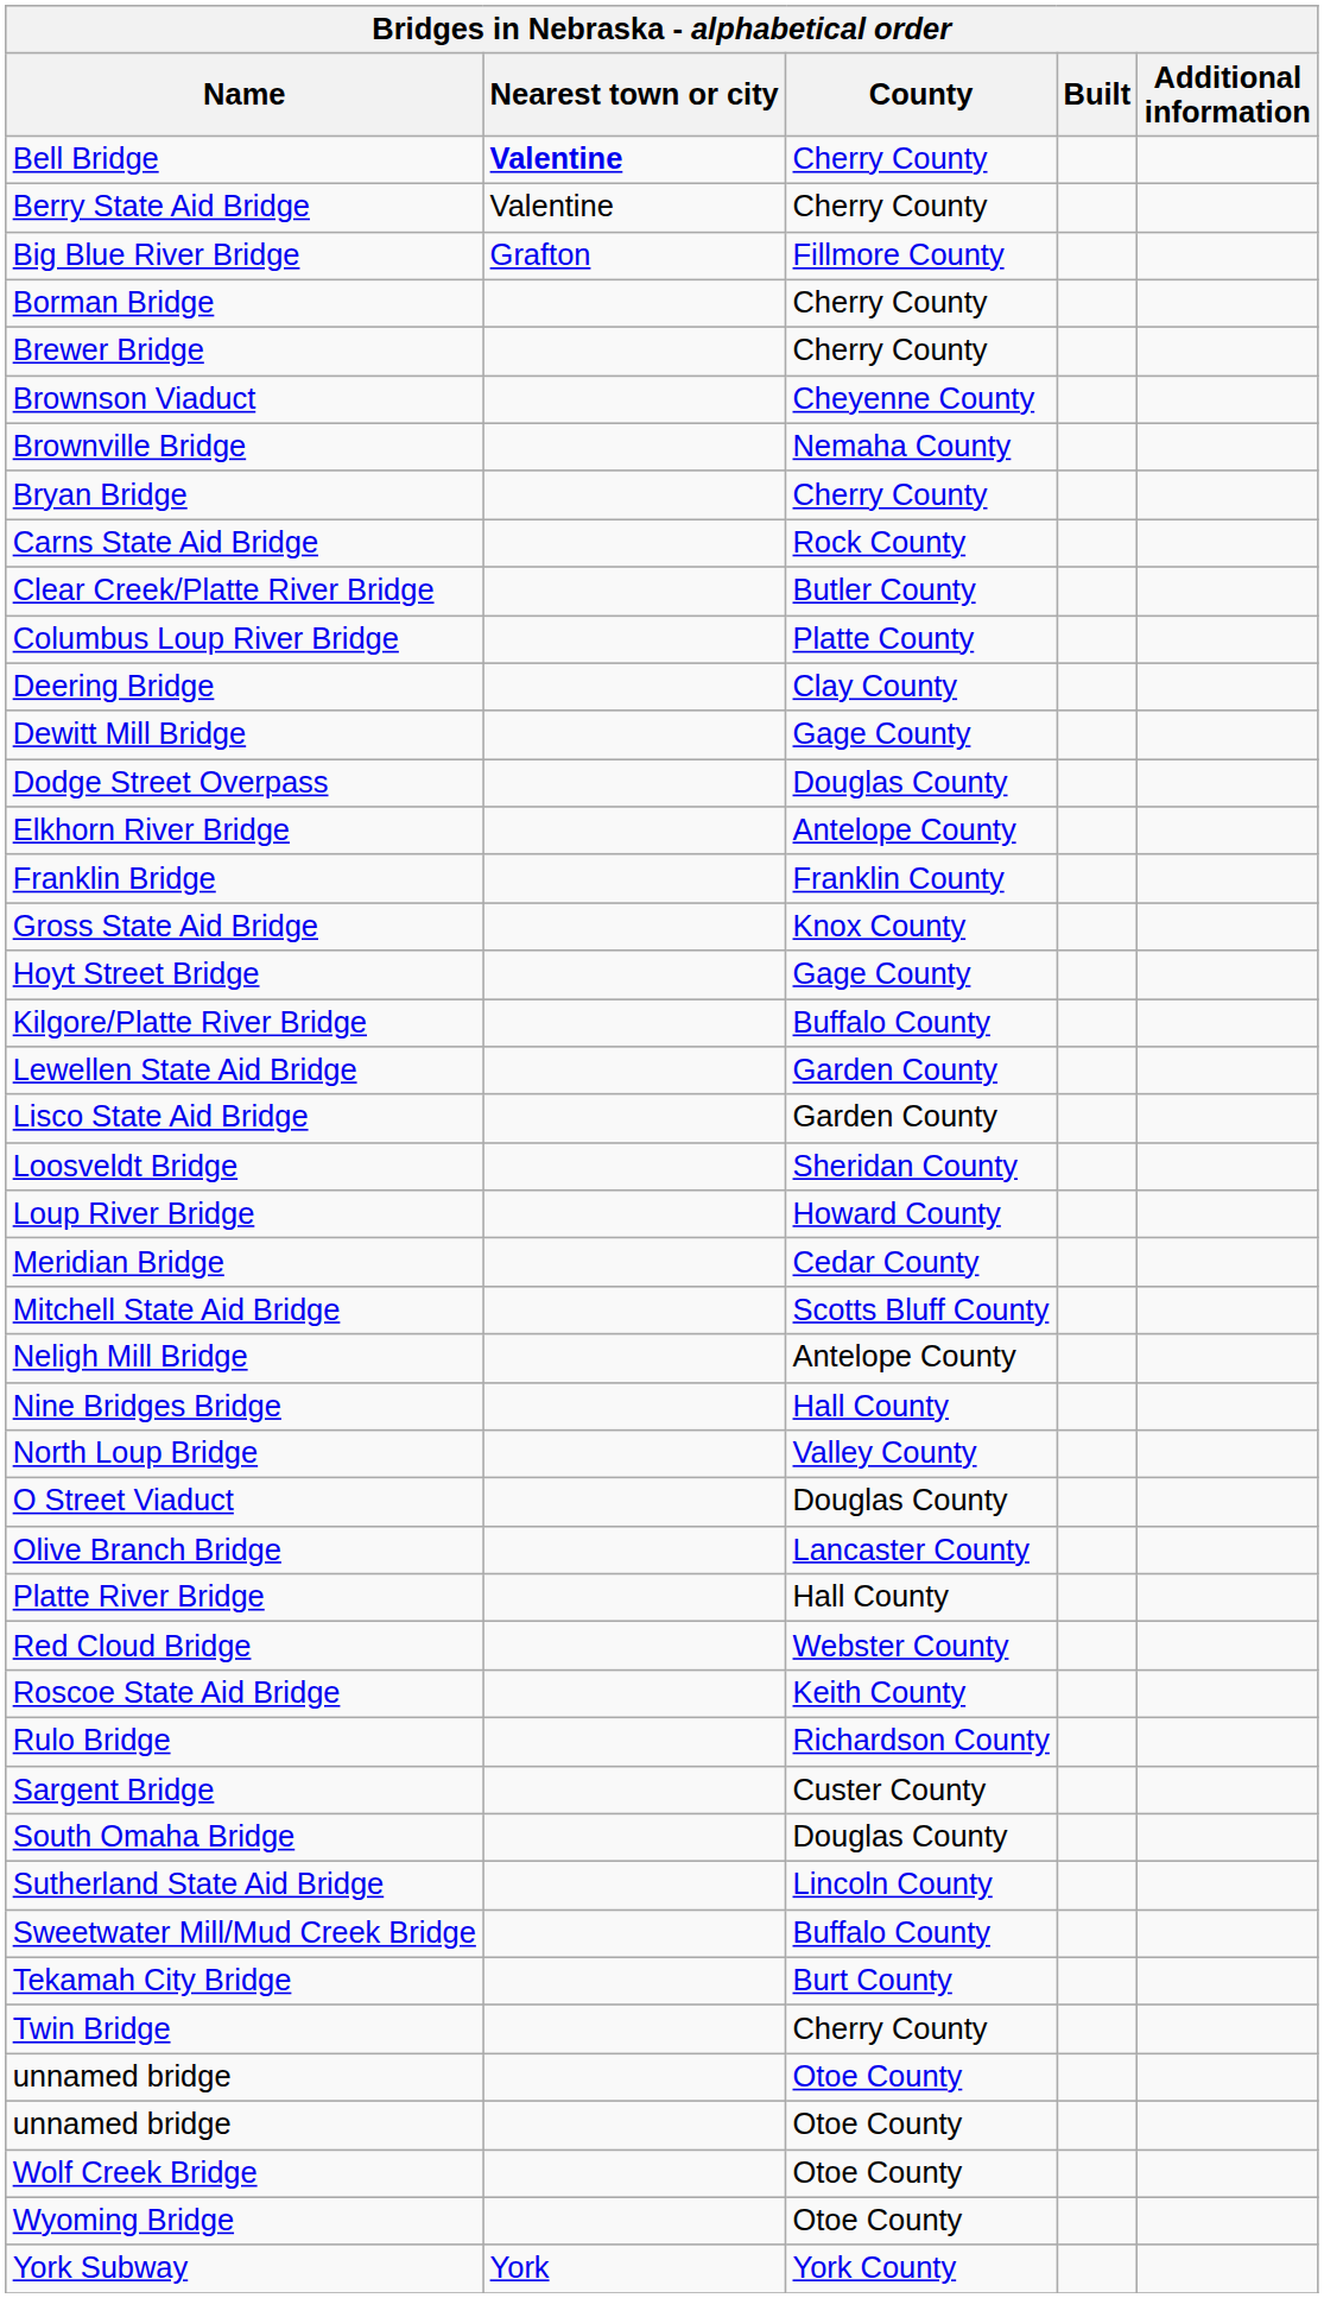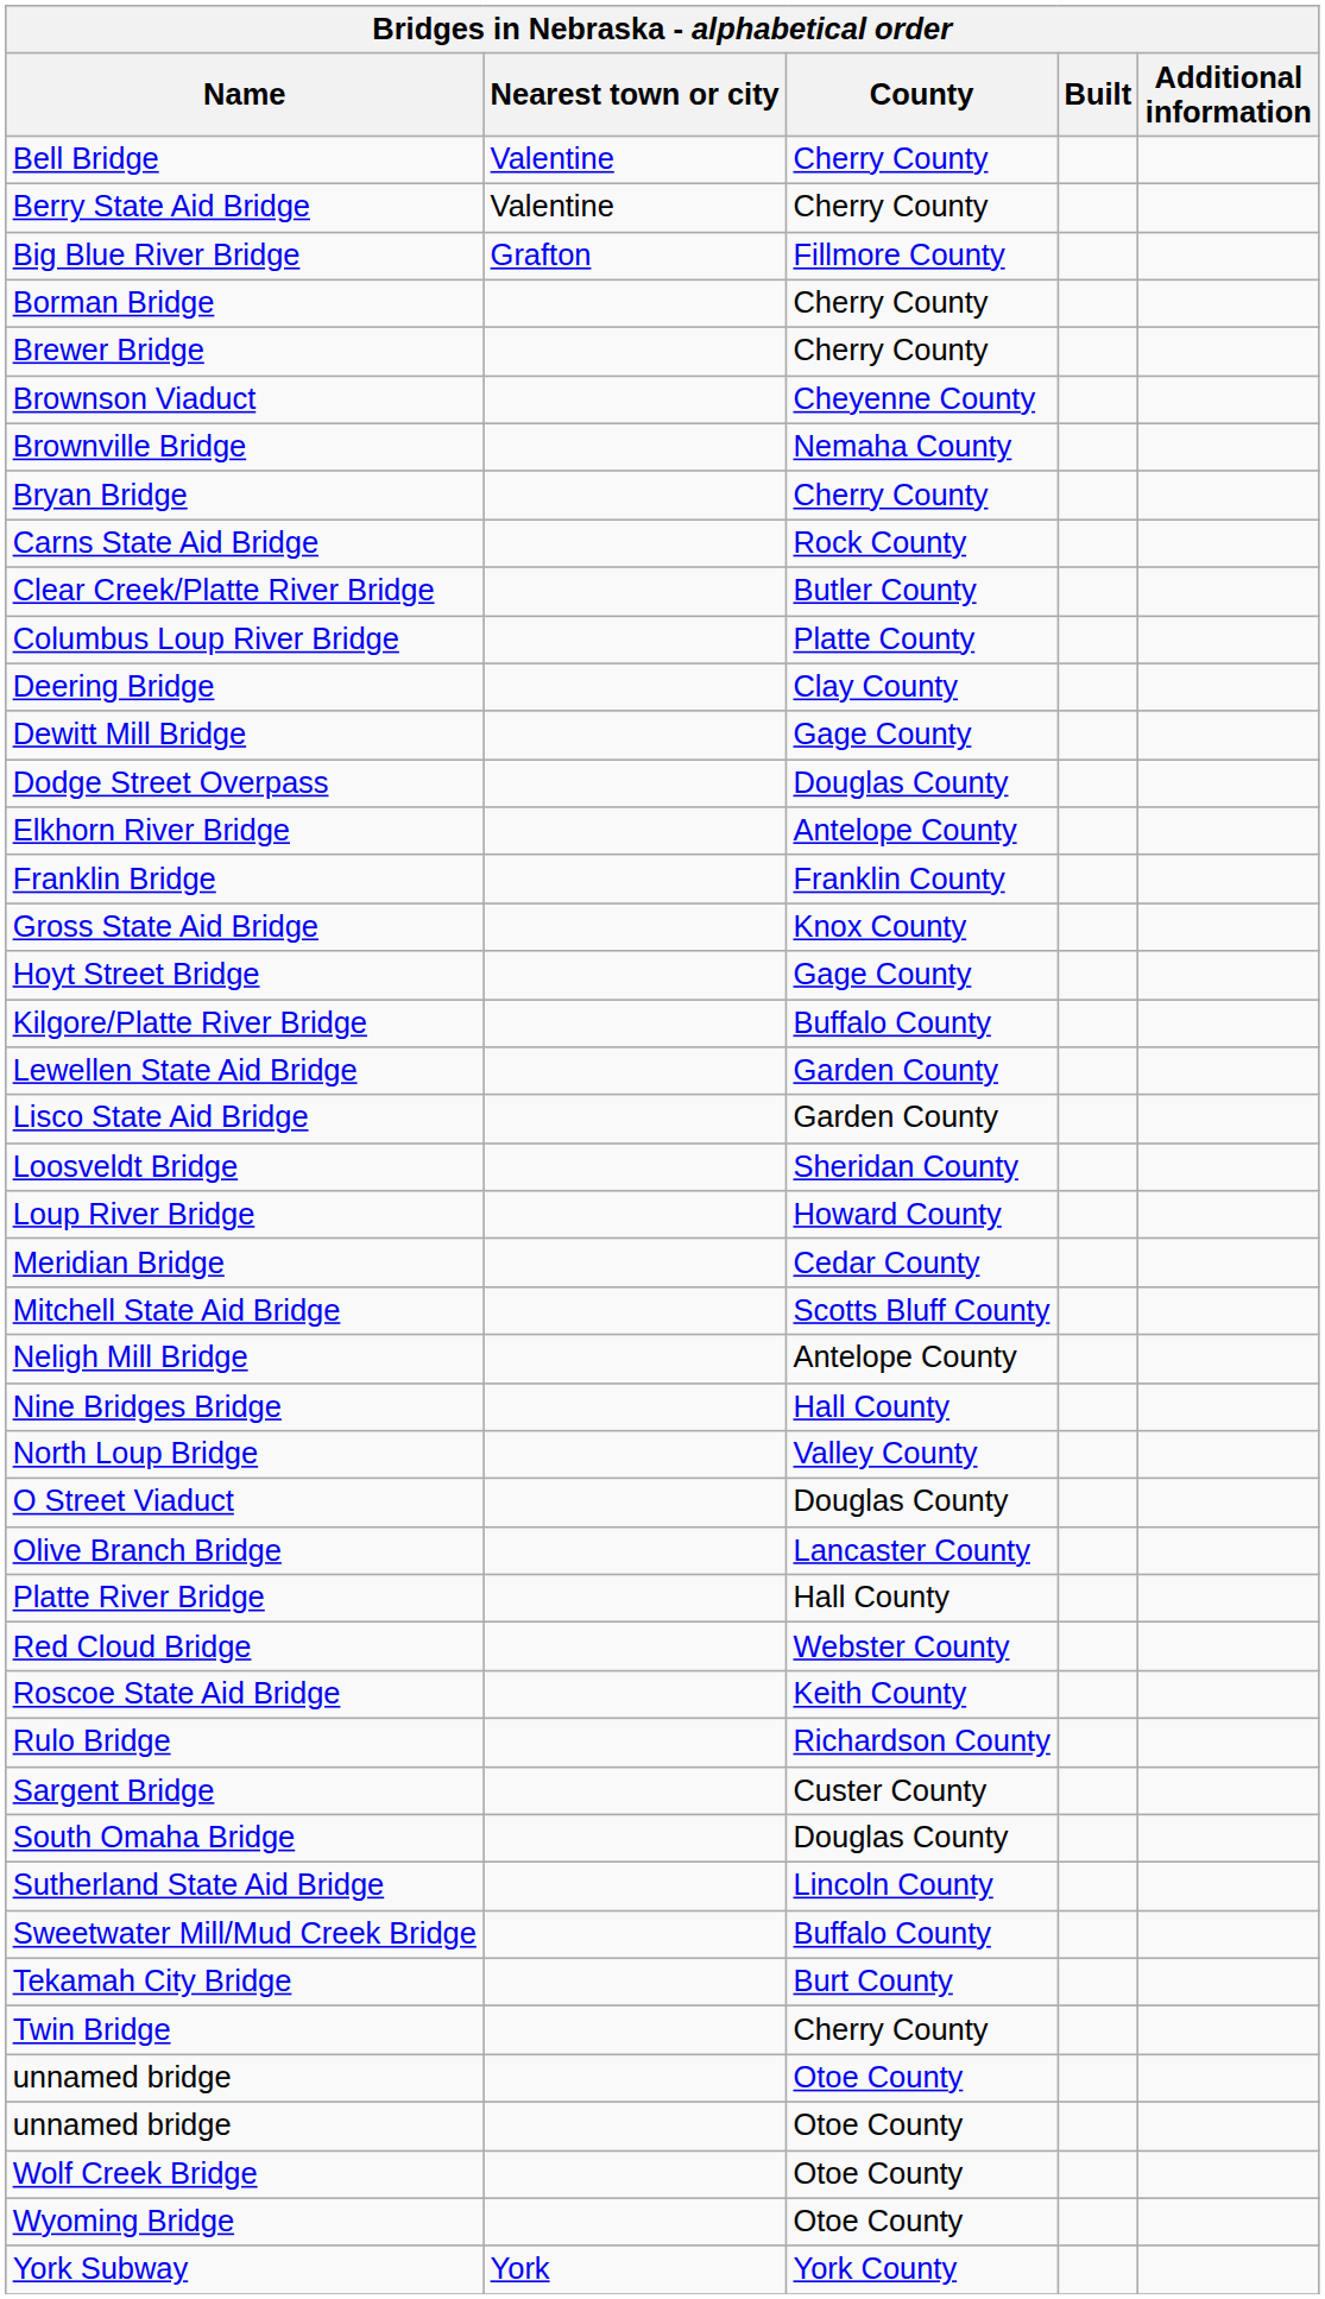Bell Bridge | Nearest town or city: bold -> normal
